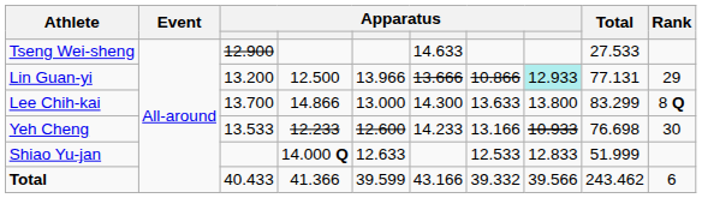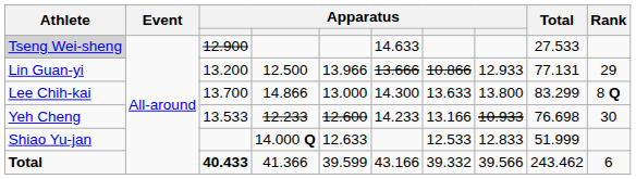row 3 | Athlete: no background -> lightgrey background
row 4 | column 8: paleturquoise background -> no background
row 8 | column 3: normal -> bold
